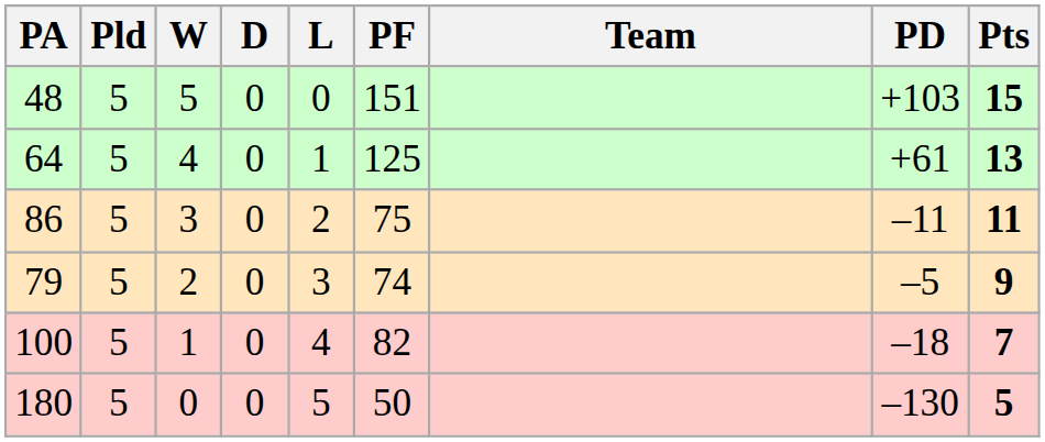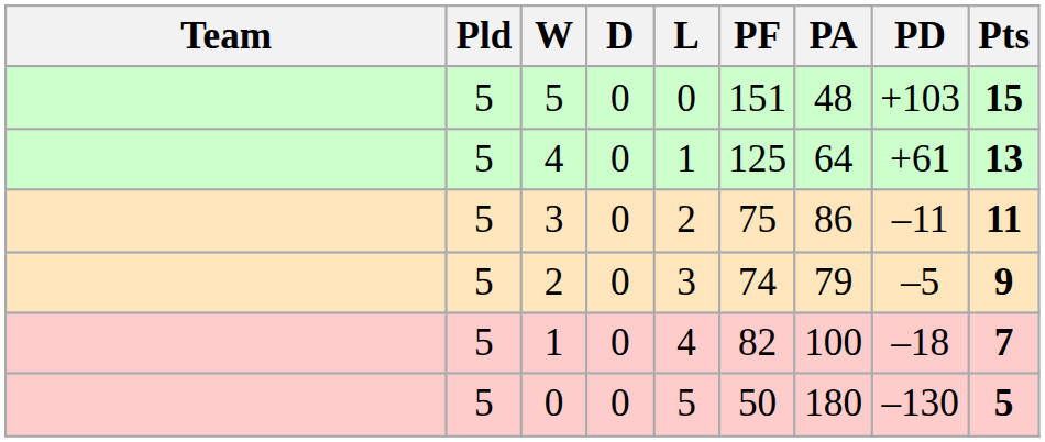columns swapped: Team <-> PA
